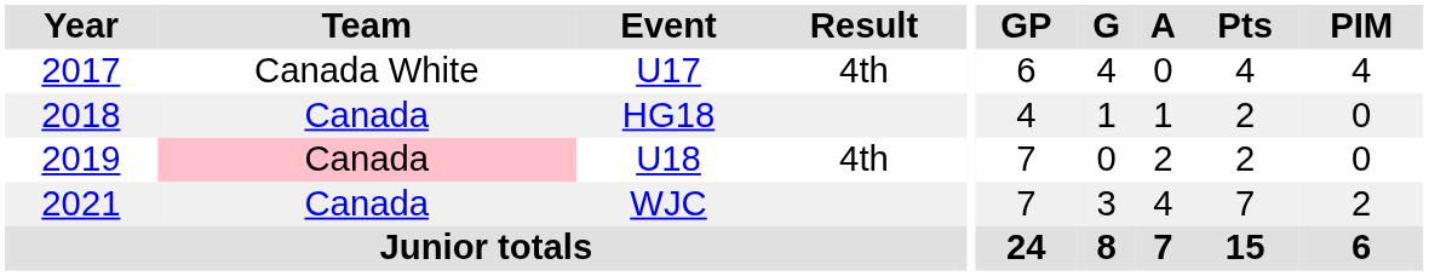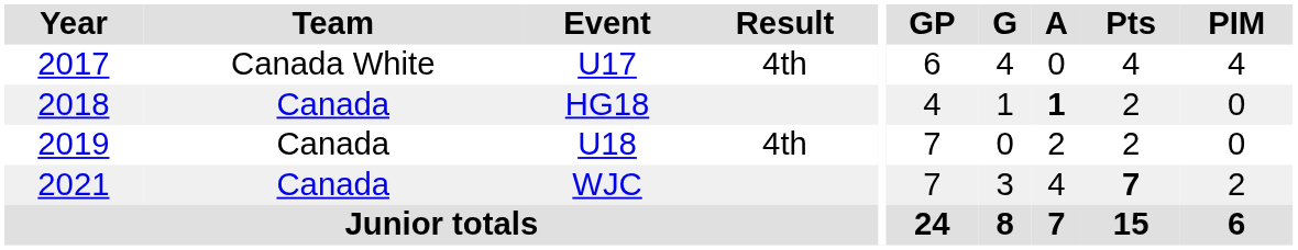HG18 | A: normal -> bold
U18 | Team: pink background -> no background
WJC | Pts: normal -> bold
